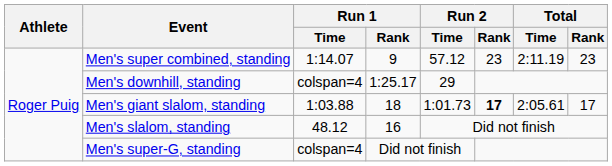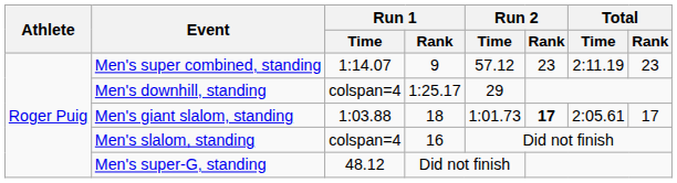Men's slalom, standing | Run 1 / Time: 48.12 -> colspan=4
Men's super-G, standing | Run 1 / Time: colspan=4 -> 48.12
